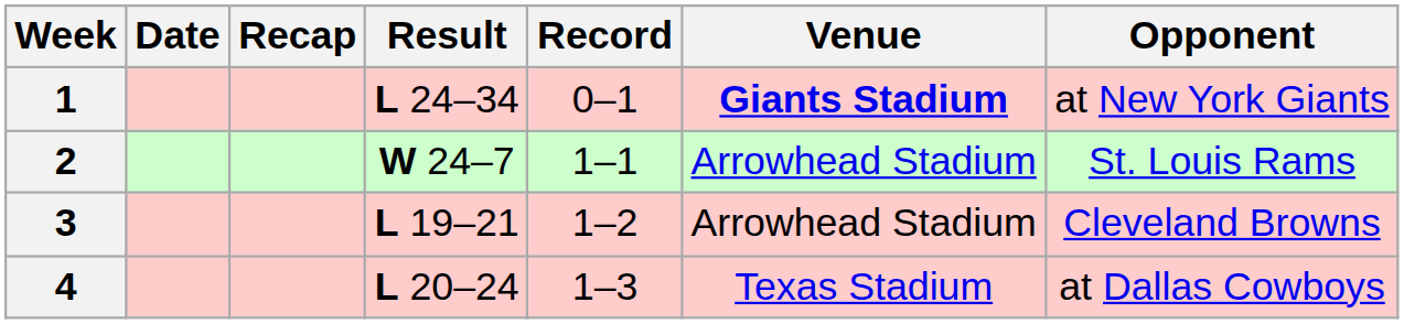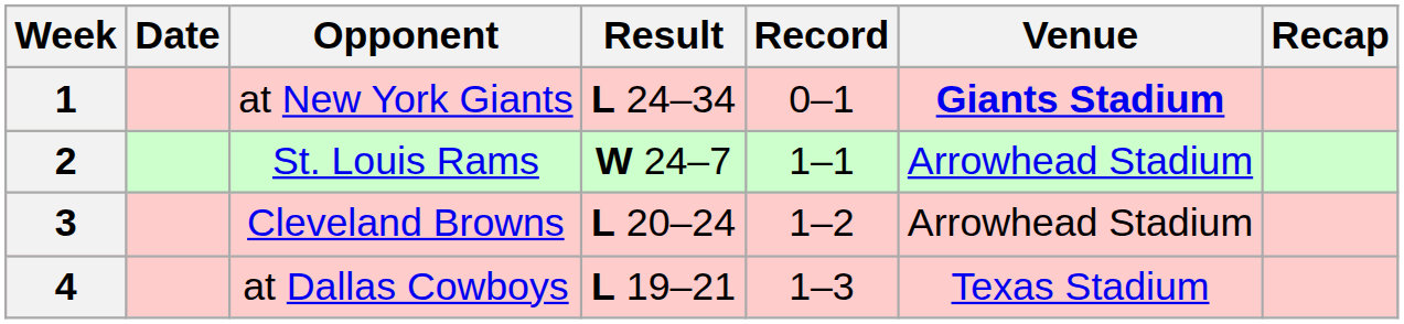columns swapped: Opponent <-> Recap
3 | Result: L 19–21 -> L 20–24
4 | Result: L 20–24 -> L 19–21
